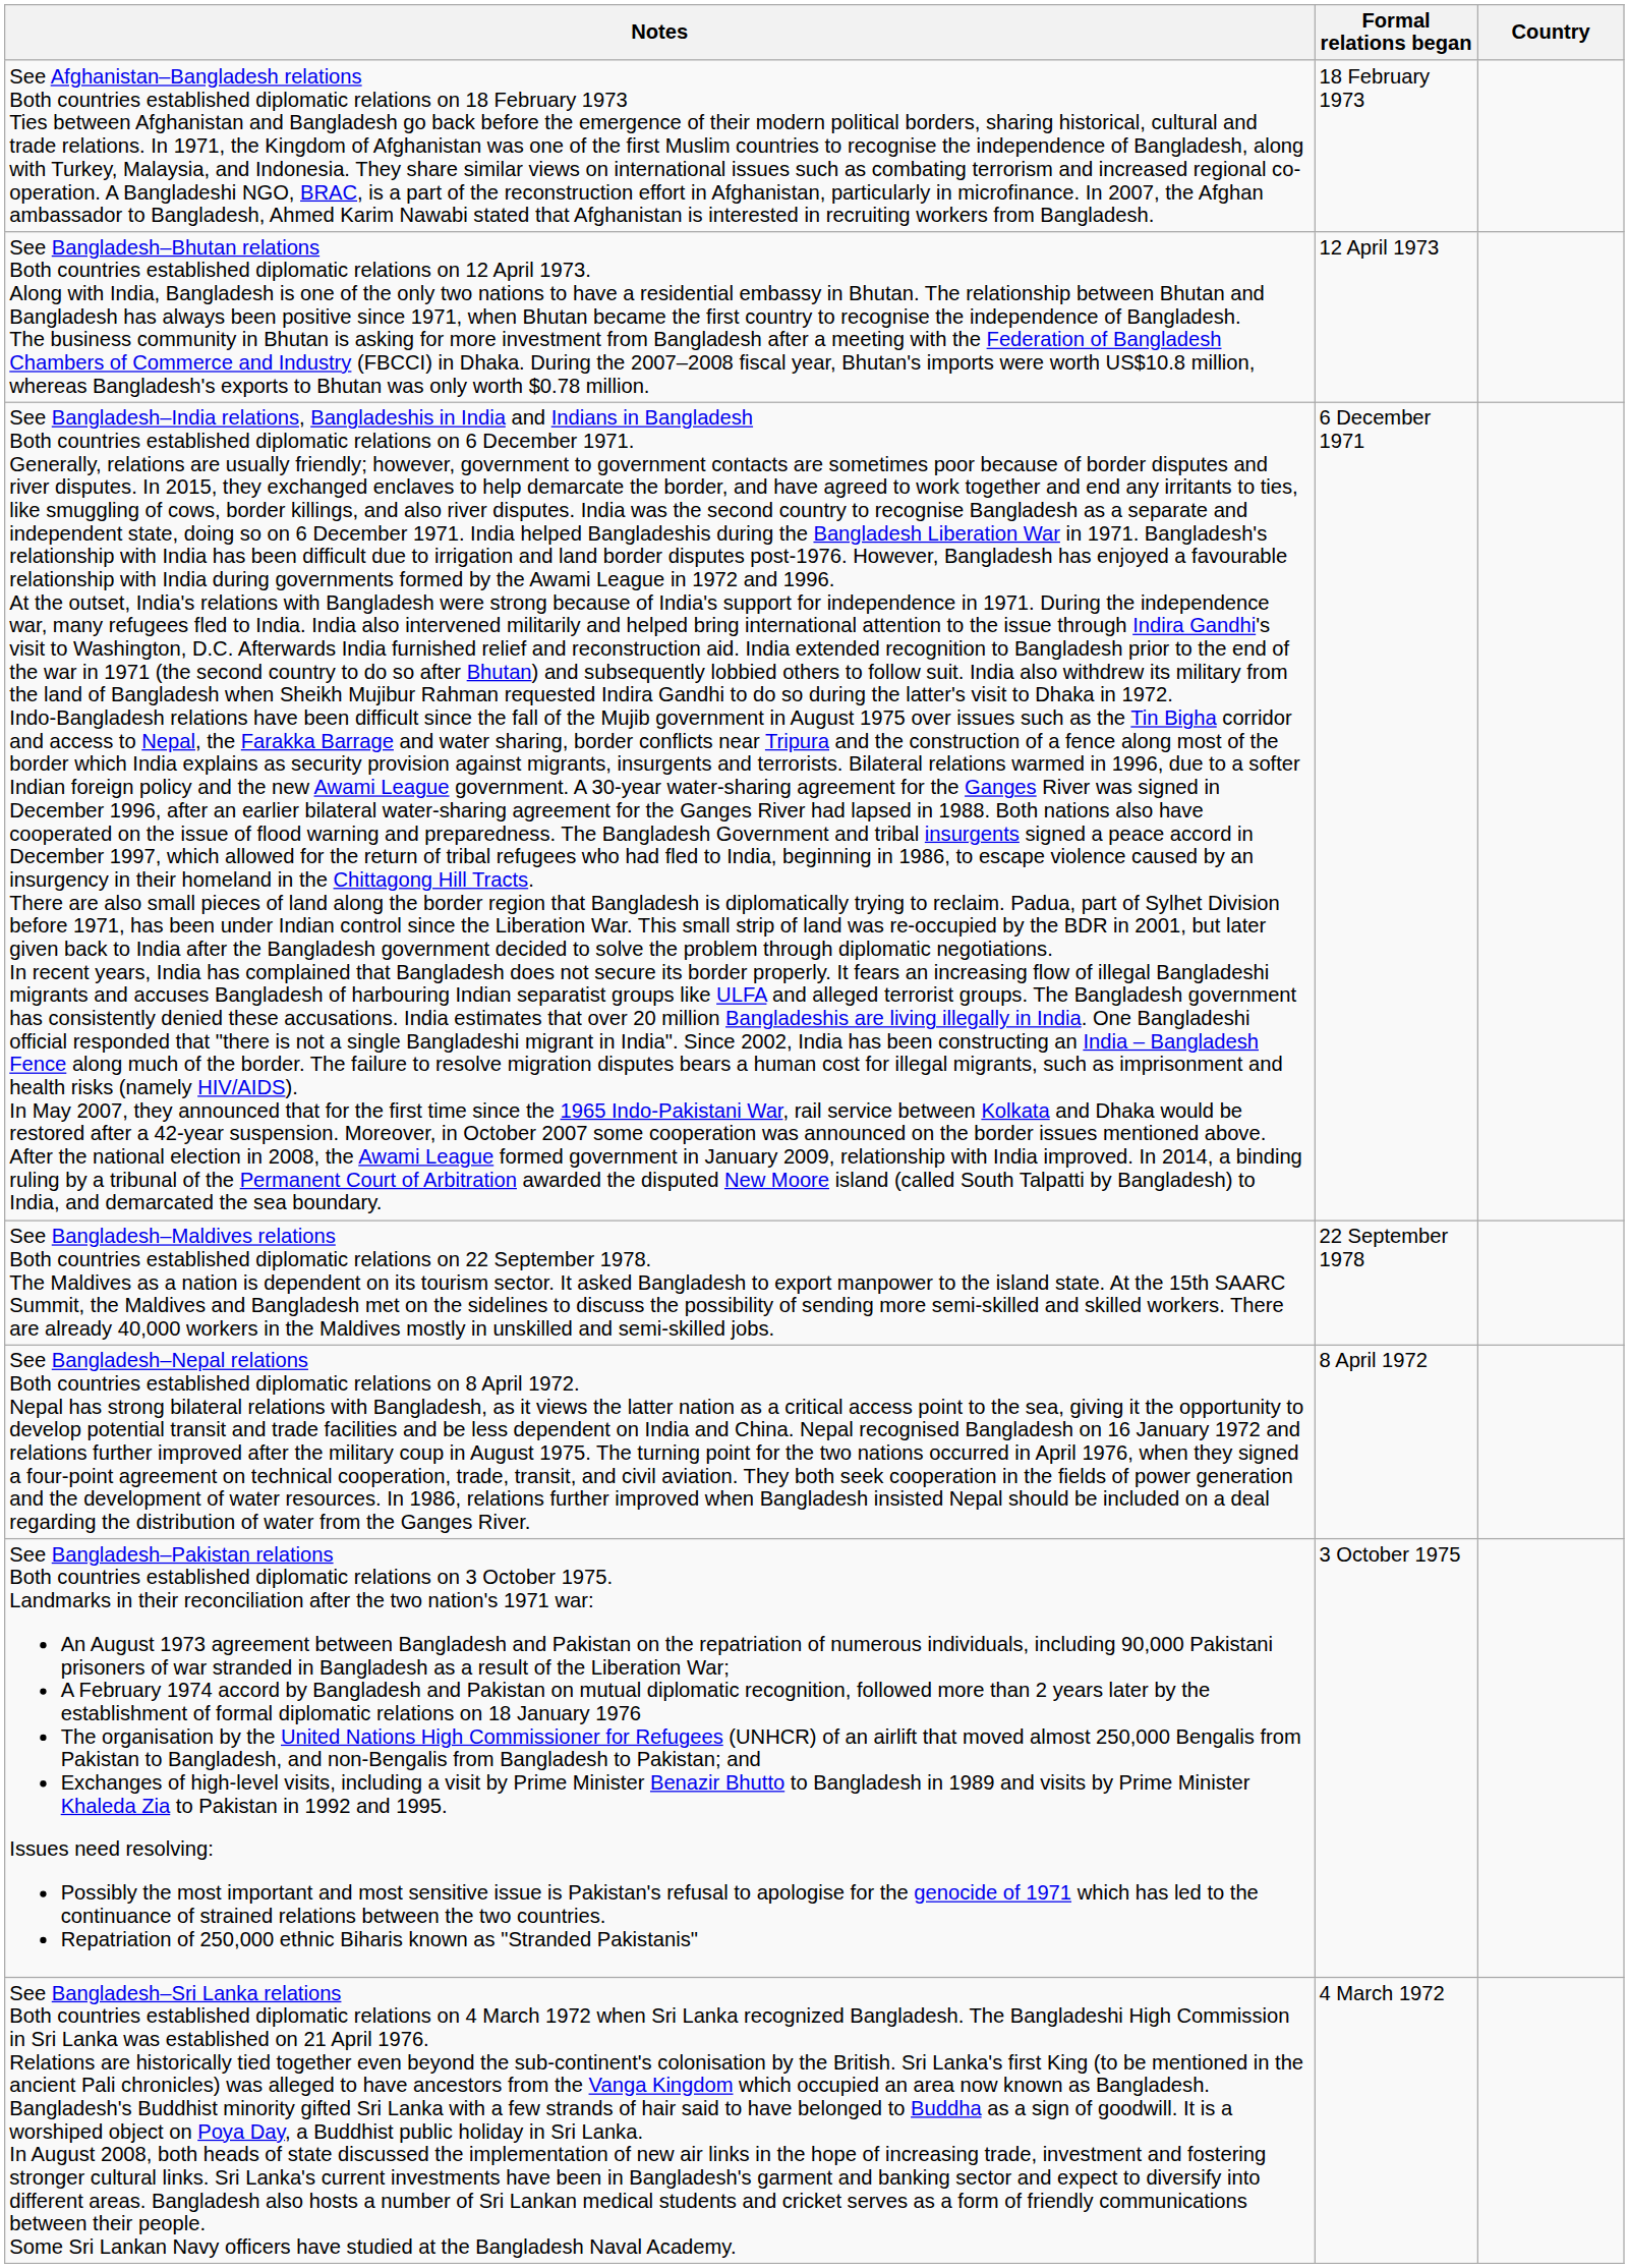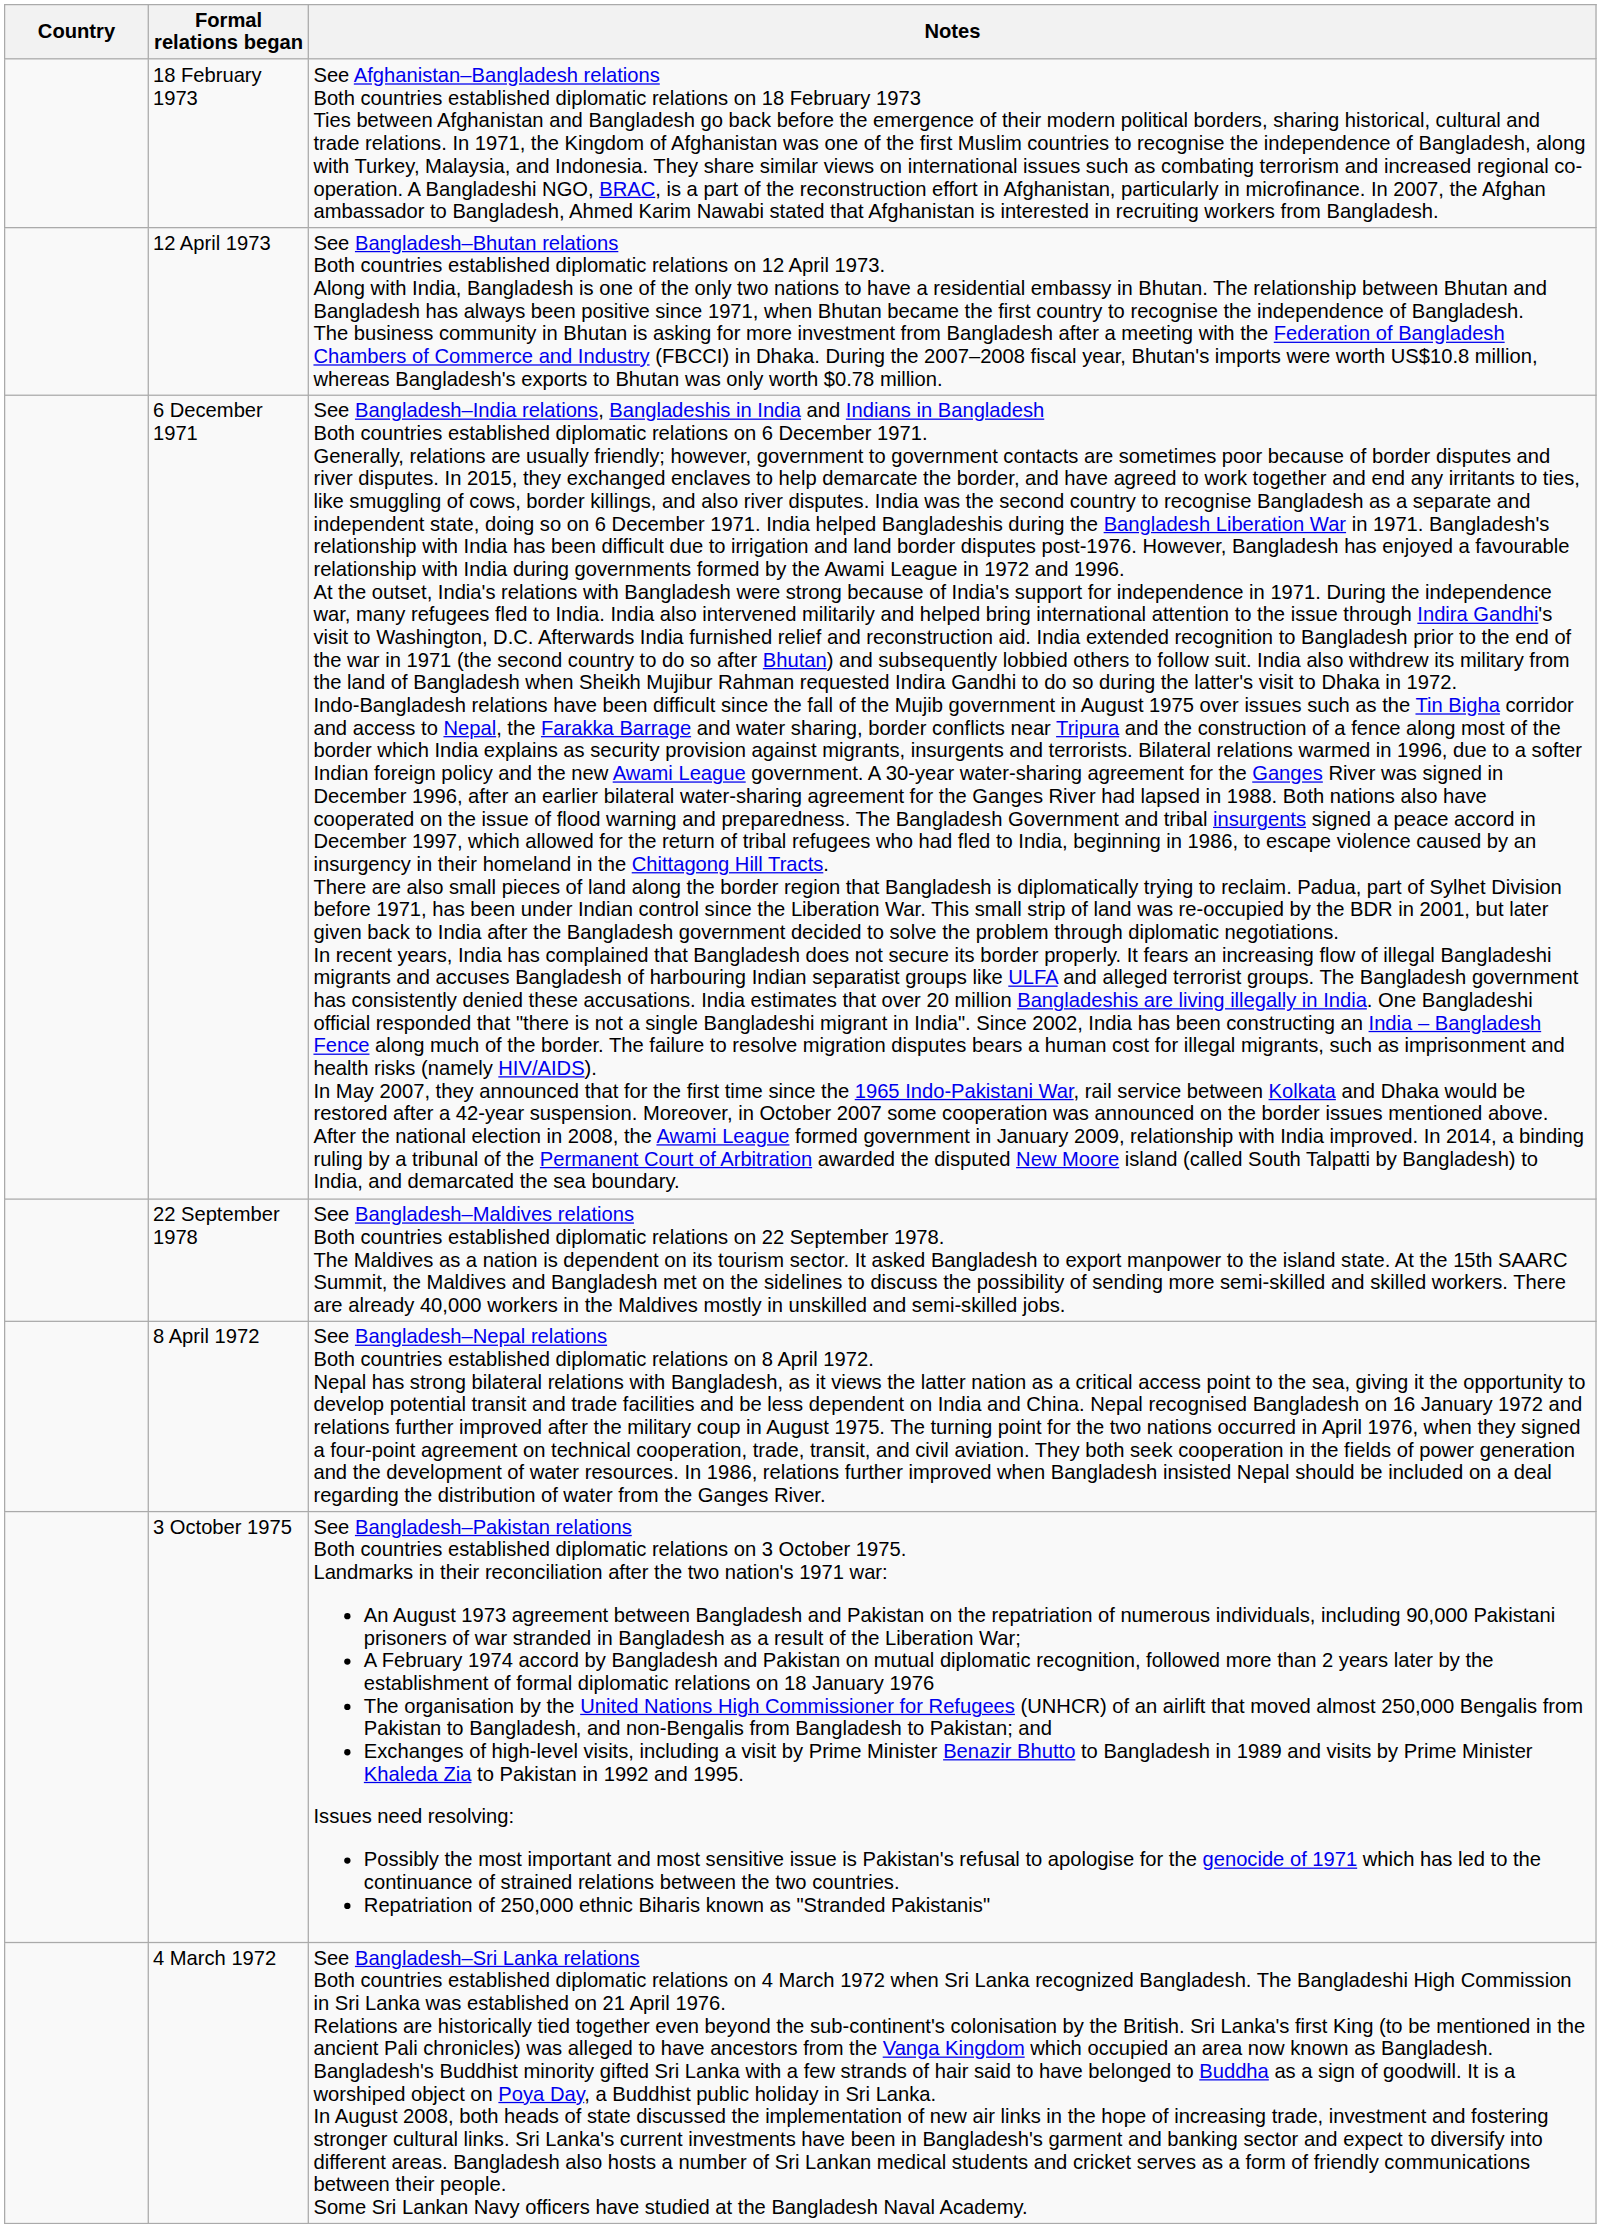columns swapped: Country <-> Notes
